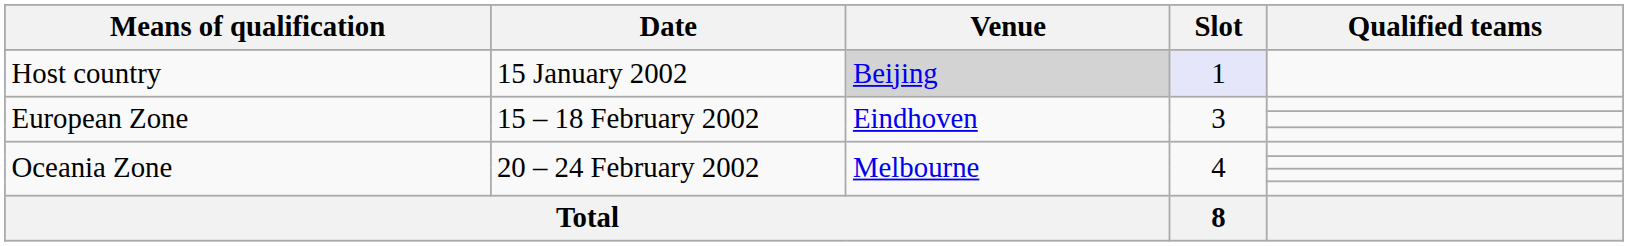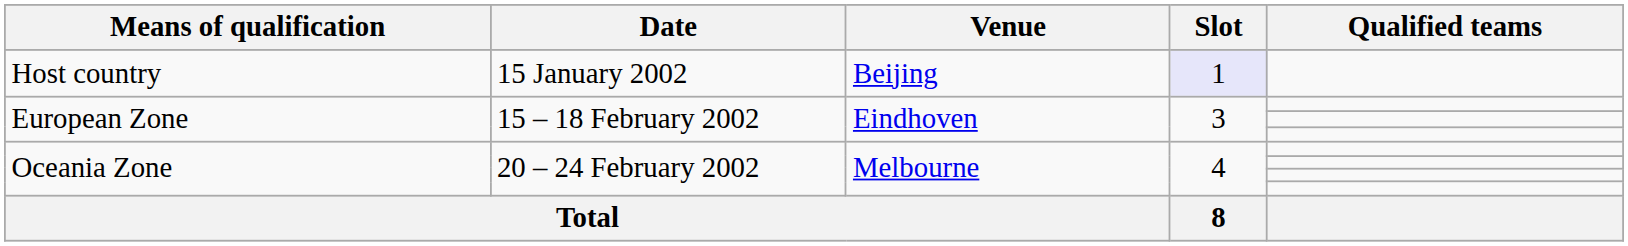Host country | Venue: lightgrey background -> no background
